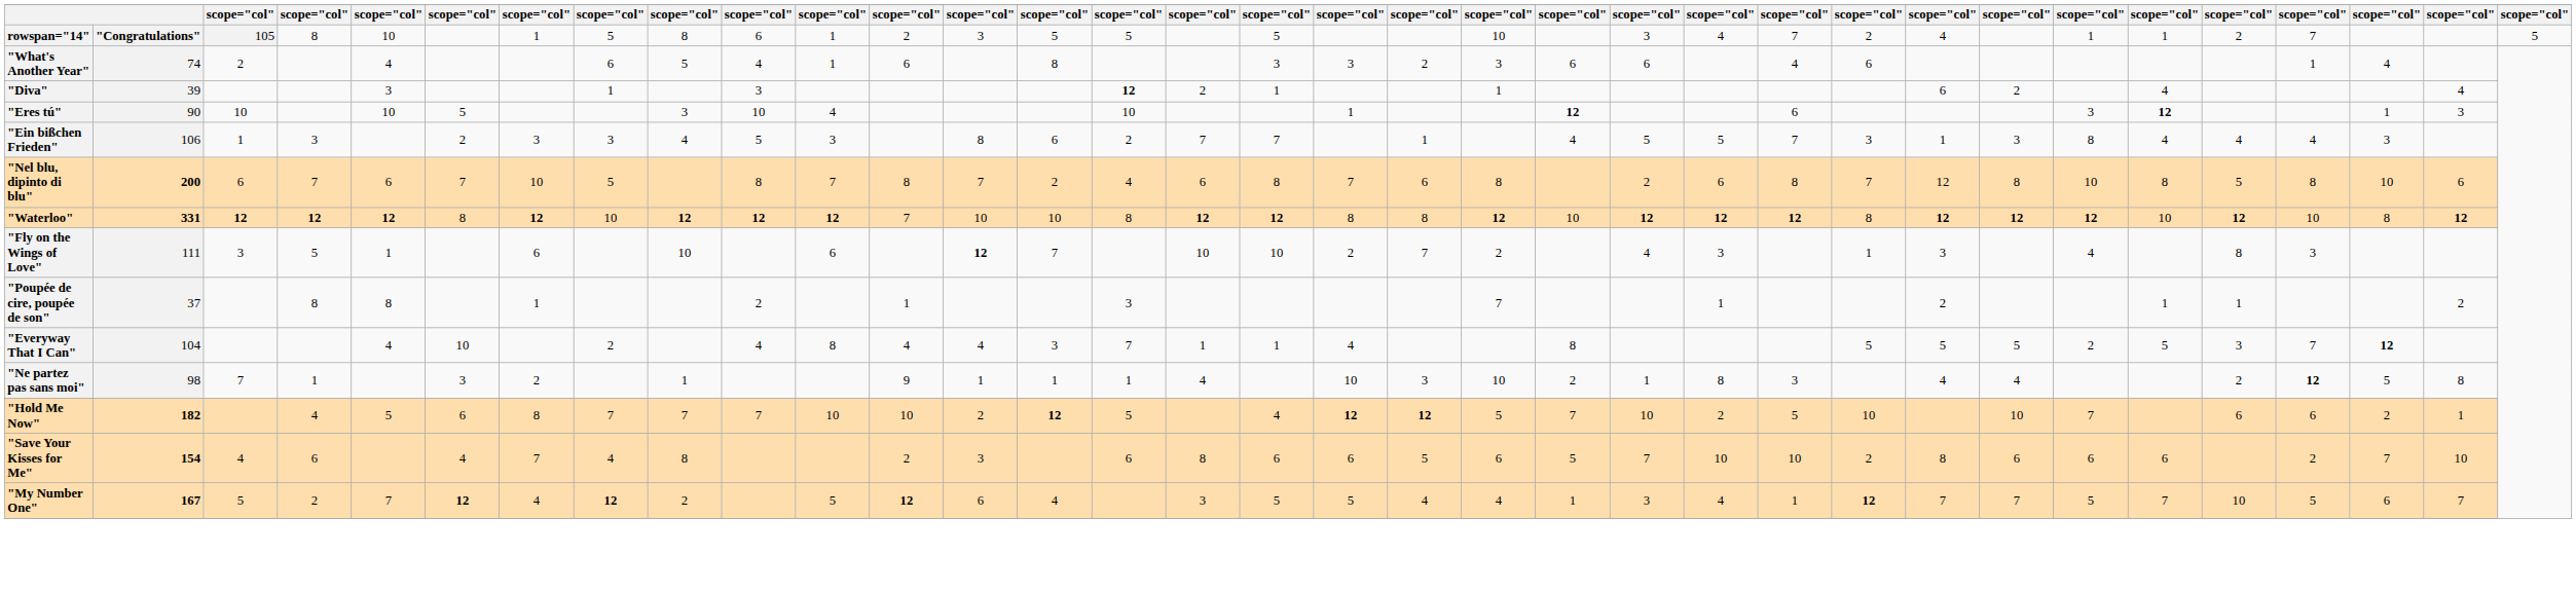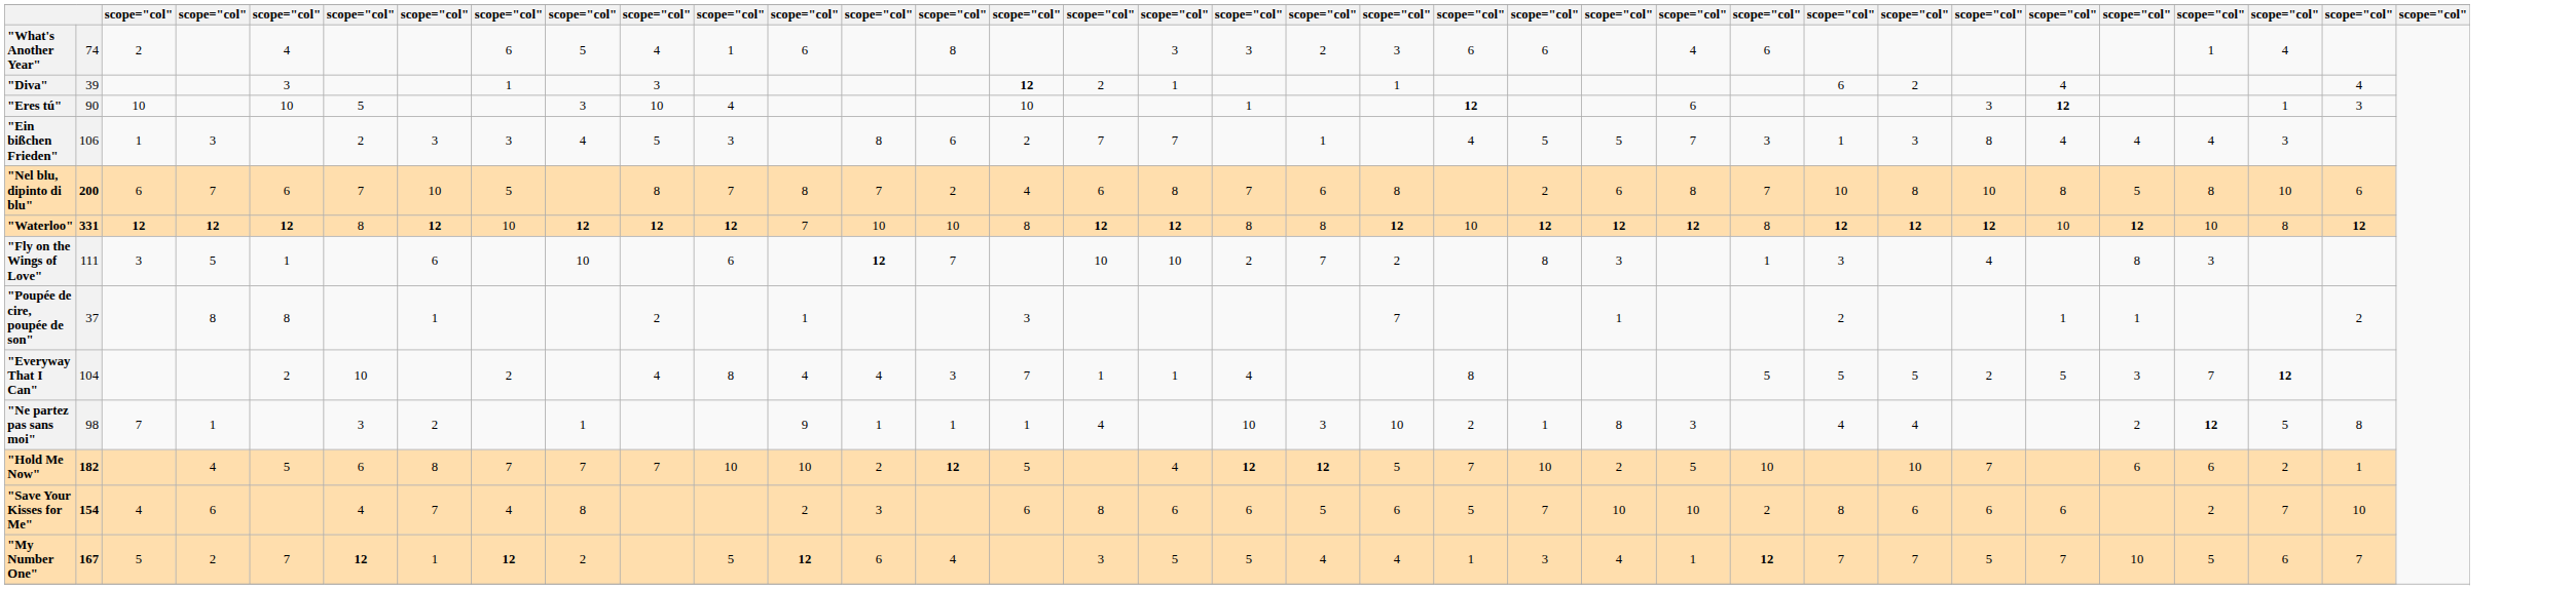- row: rowspan="14" | "Congratulations" | 105 | 8 | 10 | 1 | 5 | 8 | 6 | 1 | 2 | 3 | 5 | 5 | 5 | 10 | 3 | 4 | 7 | 2 | 4 | 1 | 1 | 2 | 7 | 5
"Nel blu, dipinto di blu" | column 26: 12 -> 10
"Fly on the Wings of Love" | column 22: 4 -> 8
"Everyway That I Can" | column 5: 4 -> 2
"My Number One" | column 7: 4 -> 1
